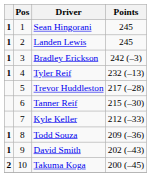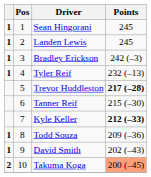Trevor Huddleston | Points: normal -> bold
Kyle Keller | Points: normal -> bold
Takuma Koga | Points: no background -> lightsalmon background
